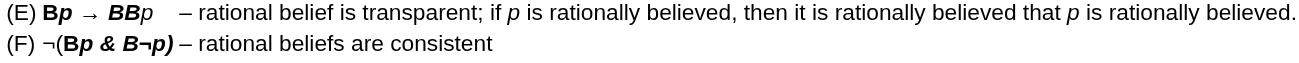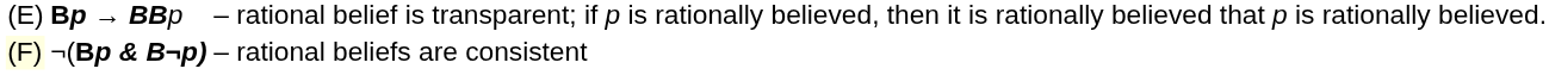¬(Bp & B¬p) | column 1: no background -> lightyellow background
